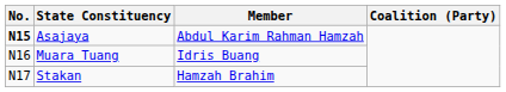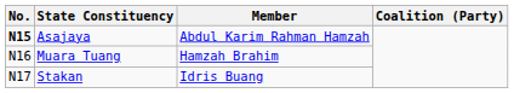Muara Tuang | Member: Idris Buang -> Hamzah Brahim
Stakan | Member: Hamzah Brahim -> Idris Buang
